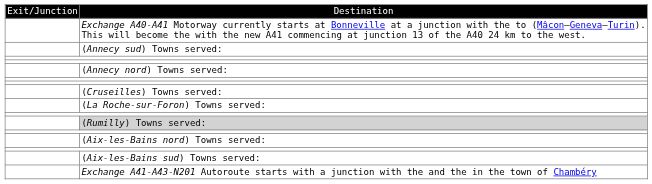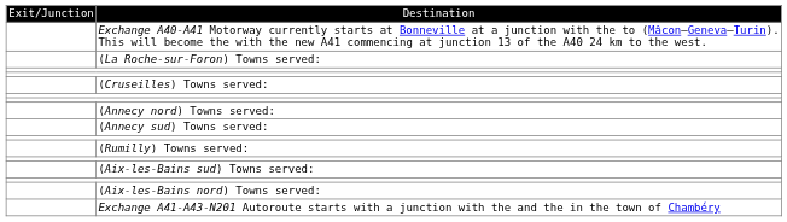row 3 | column 2: (Annecy sud) Towns served: -> (La Roche-sur-Foron) Towns served:
row 6 | column 2: (Annecy nord) Towns served: -> (Cruseilles) Towns served:
row 9 | column 2: (Cruseilles) Towns served: -> (Annecy nord) Towns served:
row 10 | column 2: (La Roche-sur-Foron) Towns served: -> (Annecy sud) Towns served:
row 12 | column 2: lightgrey background -> no background
row 14 | column 2: (Aix-les-Bains nord) Towns served: -> (Aix-les-Bains sud) Towns served:
row 16 | column 2: (Aix-les-Bains sud) Towns served: -> (Aix-les-Bains nord) Towns served:
